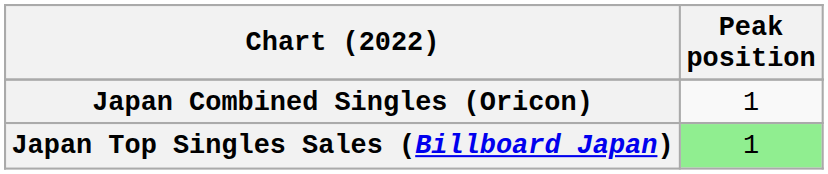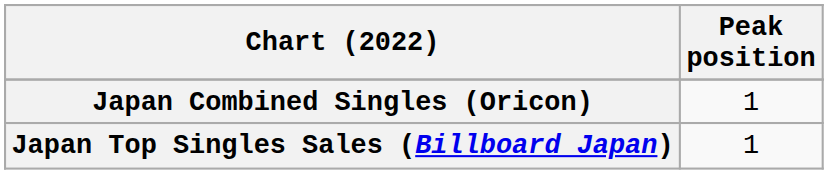Japan Top Singles Sales (Billboard Japan) | Peak position: lightgreen background -> no background
